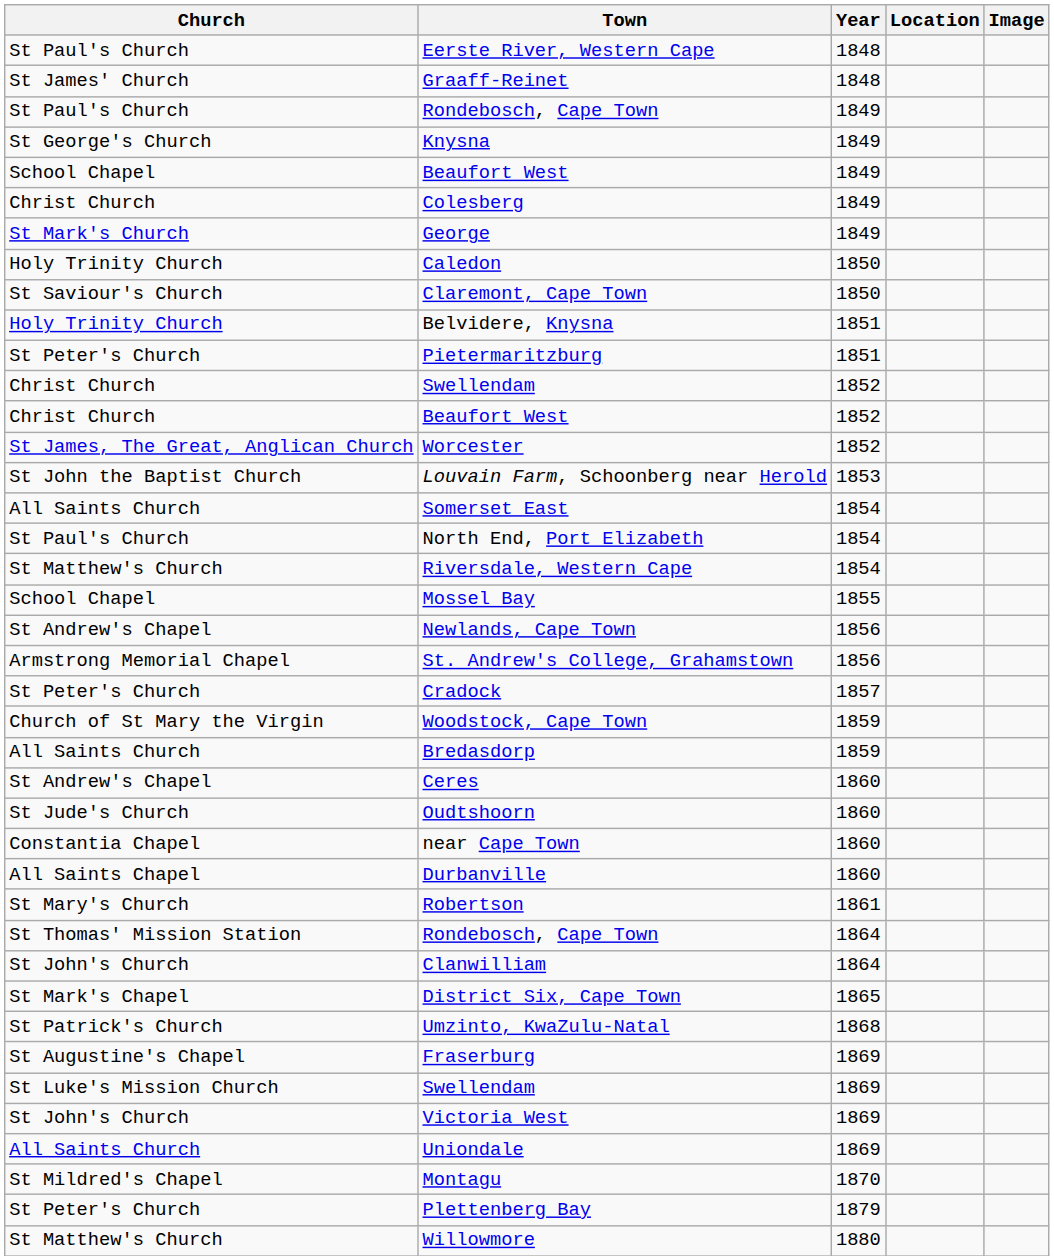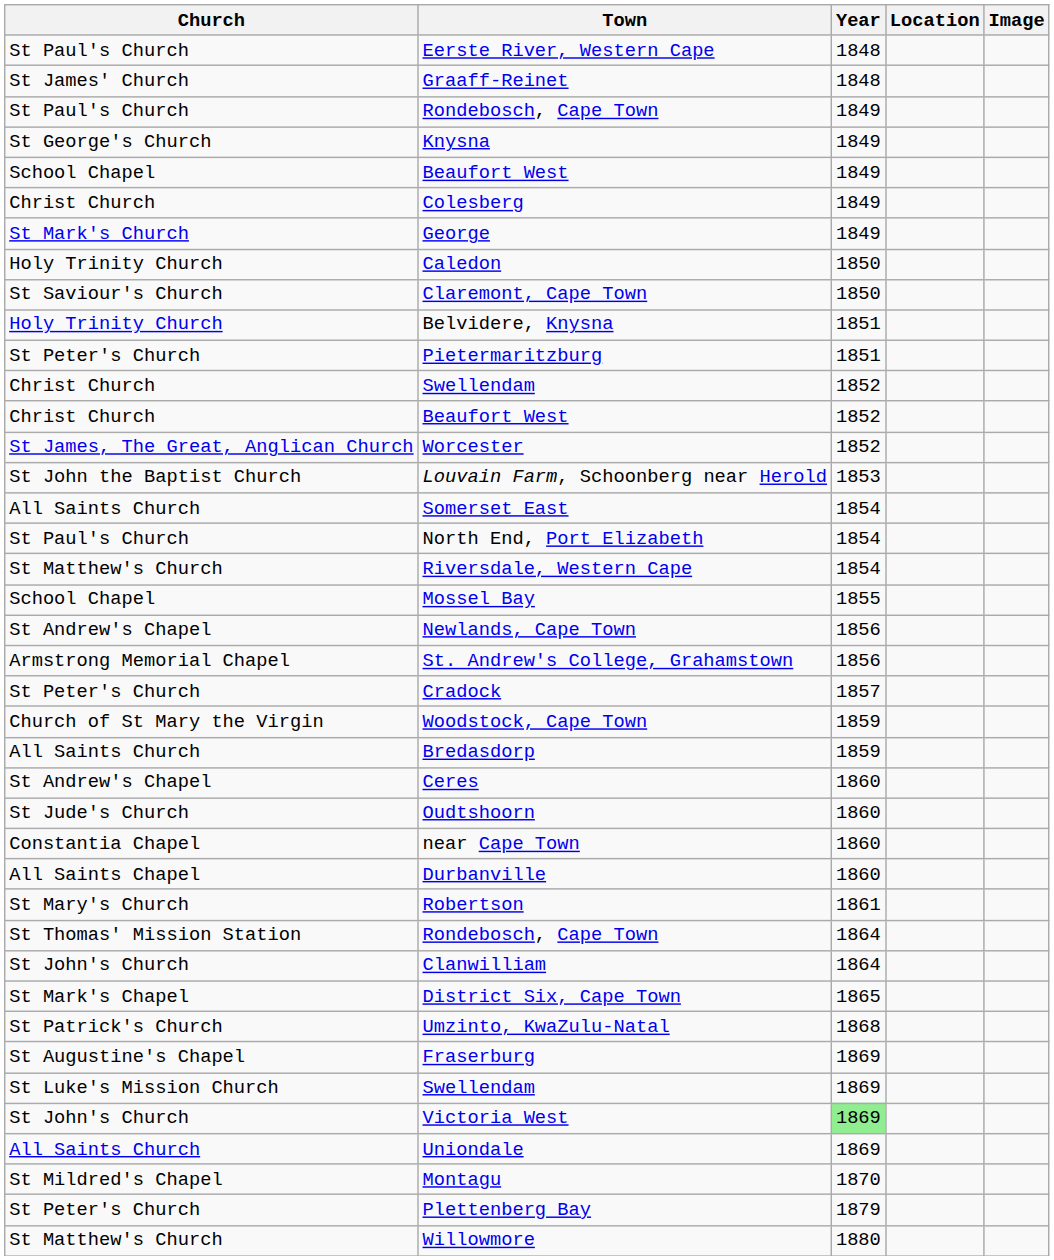Victoria West | Year: no background -> lightgreen background
